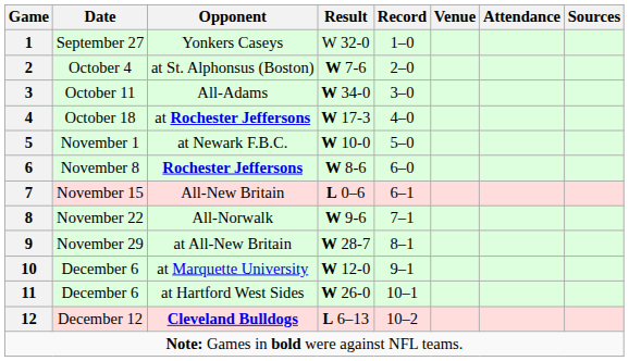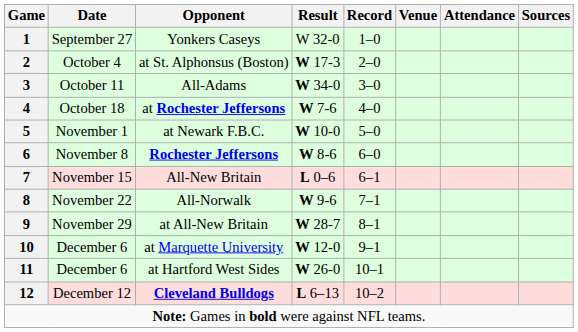2 | Result: W 7-6 -> W 17-3
4 | Result: W 17-3 -> W 7-6
